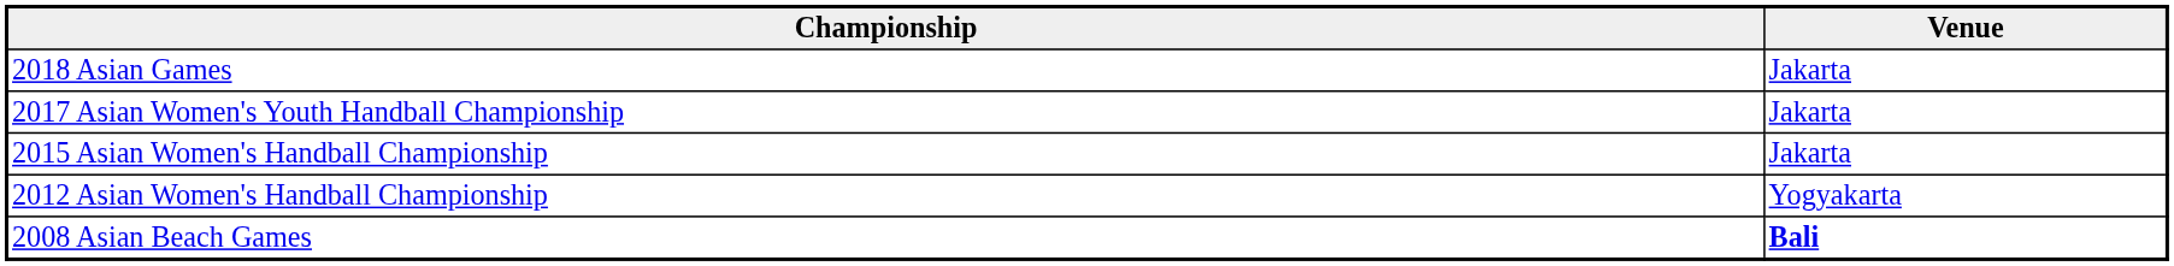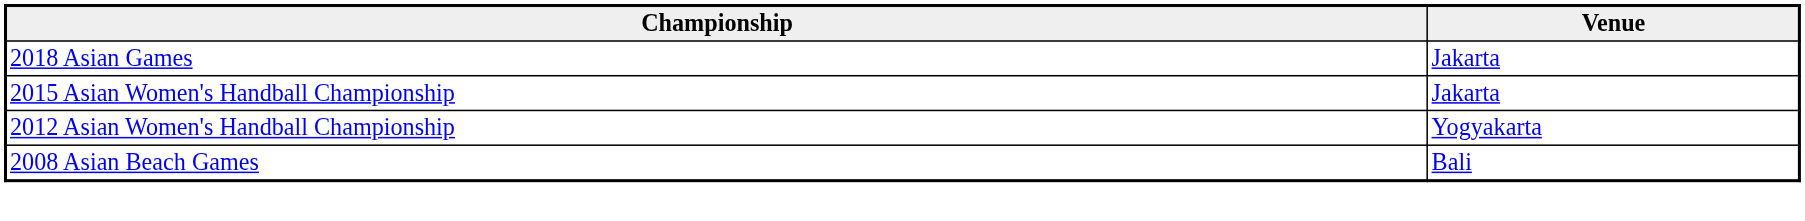- row: 2017 Asian Women's Youth Handball Championship | Jakarta
2008 Asian Beach Games | Venue: bold -> normal
